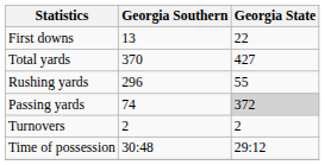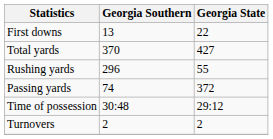Passing yards | Georgia State: lightgrey background -> no background
rows swapped: Turnovers <-> Time of possession
